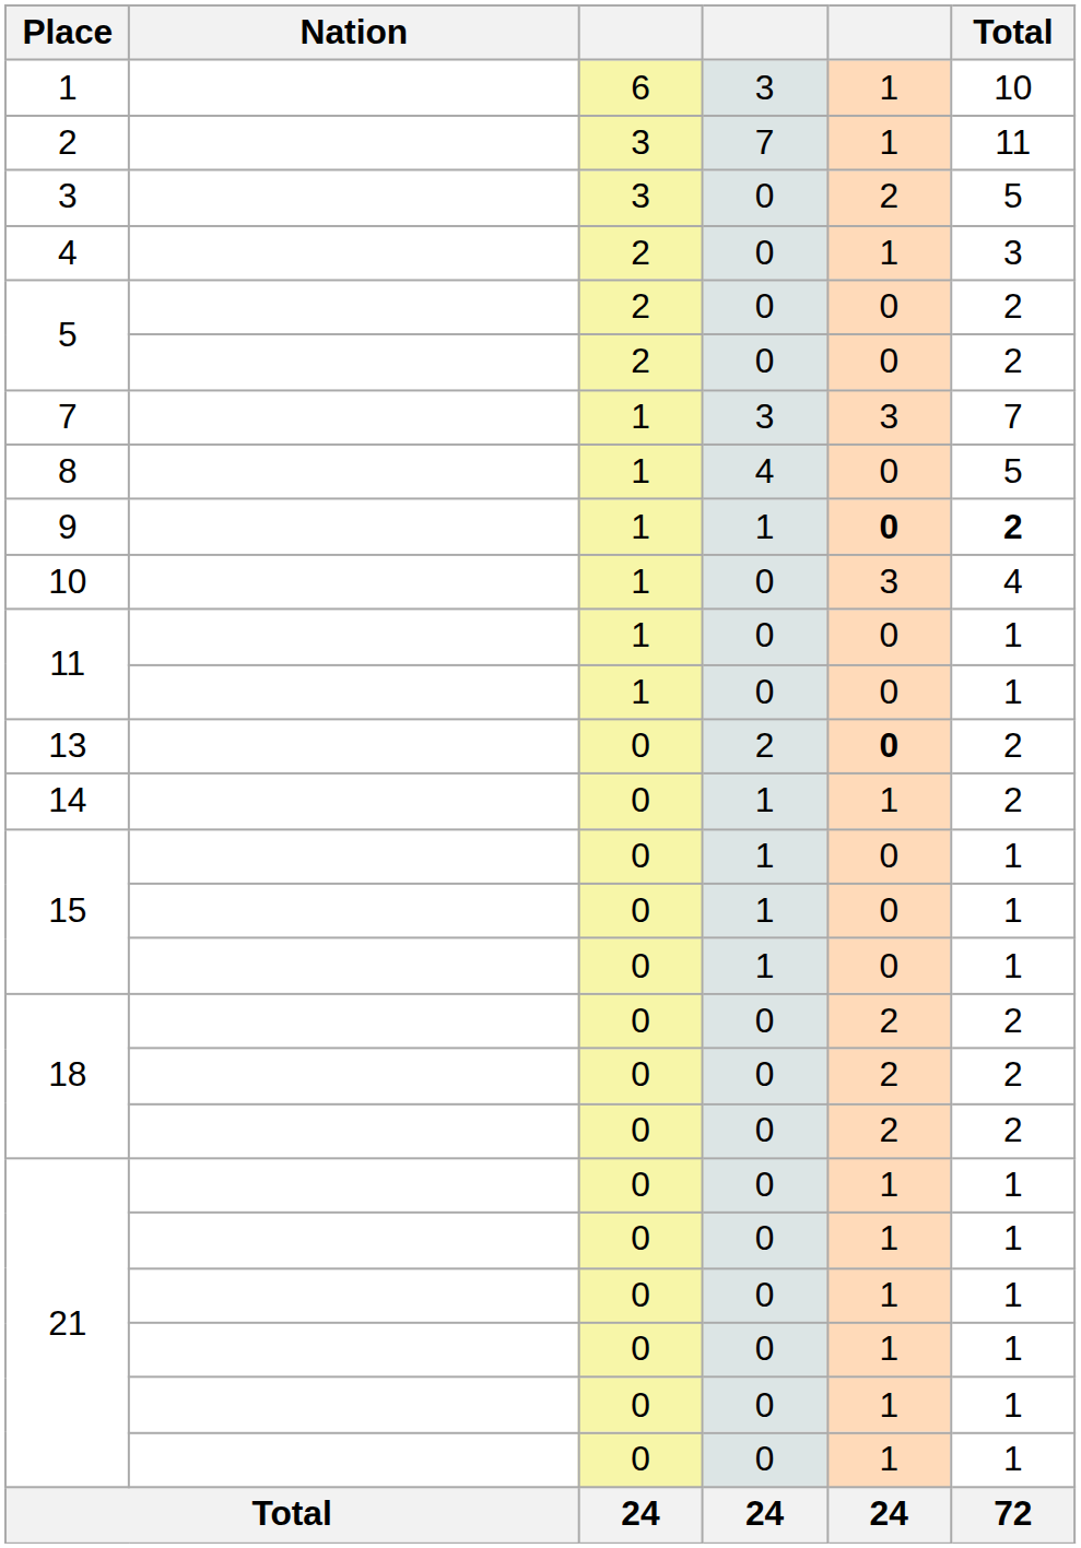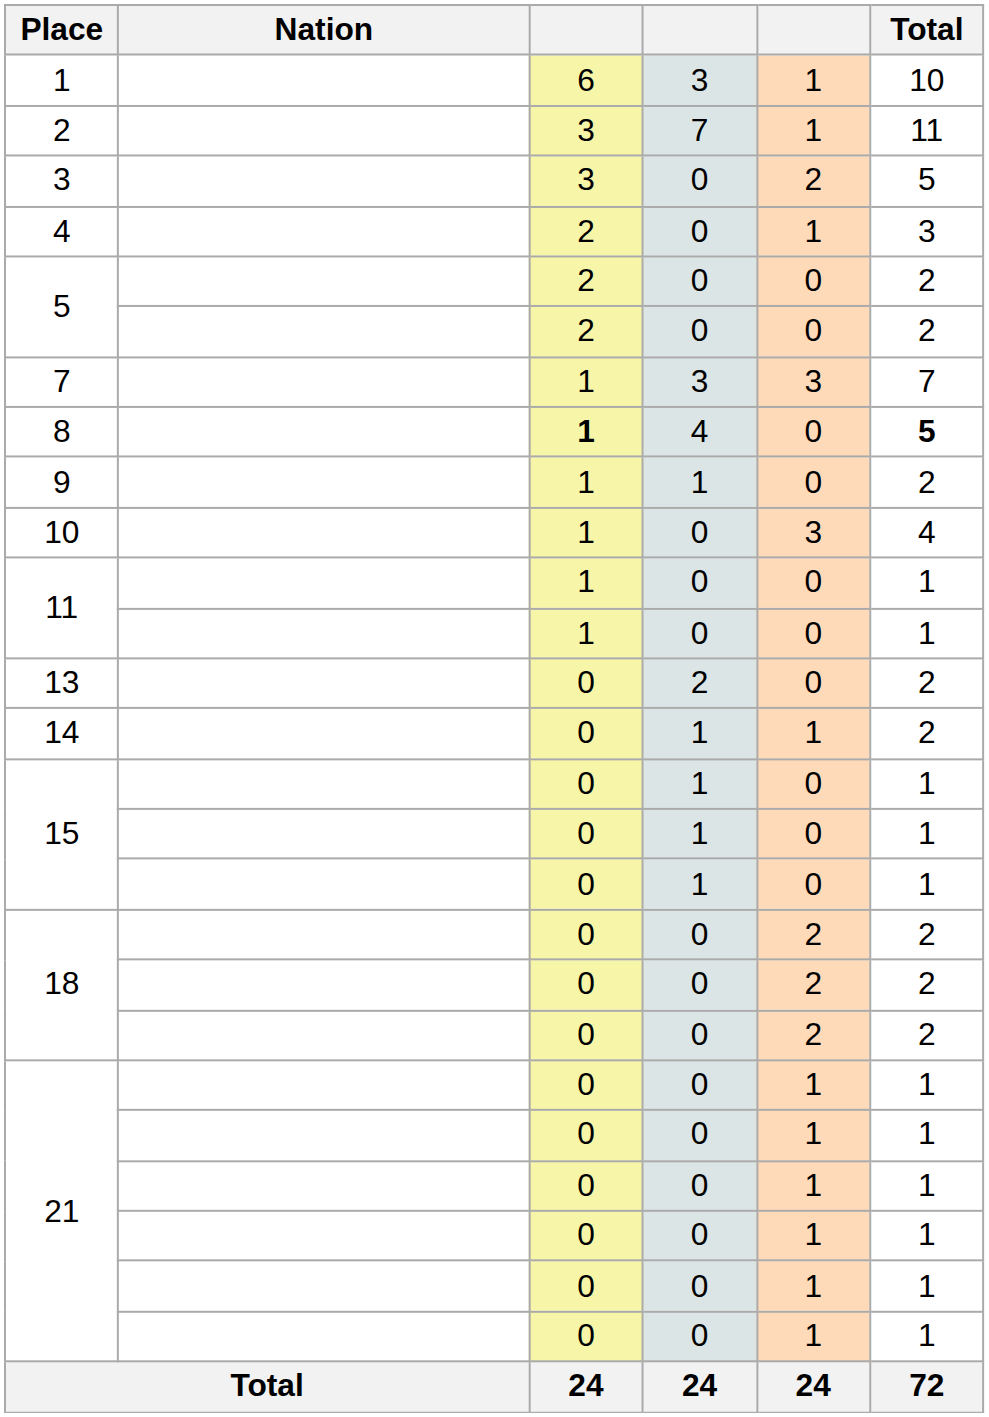8 | column 3: normal -> bold
8 | Total: normal -> bold
9 | column 5: bold -> normal
9 | Total: bold -> normal
13 | column 5: bold -> normal
